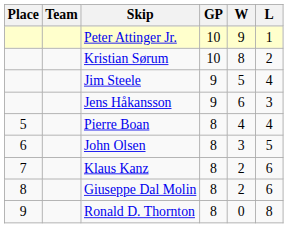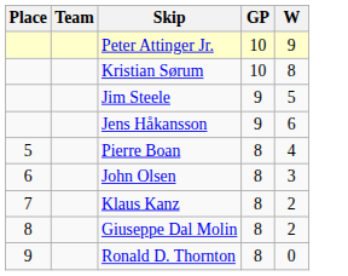- column: L | 1 | 2 | 4 | 3 | 4 | 5 | 6 | 6 | 8
